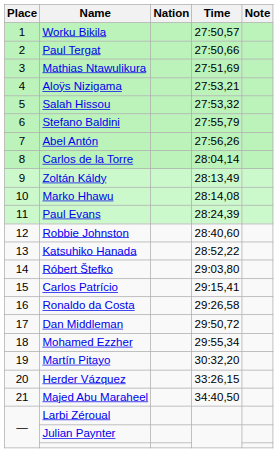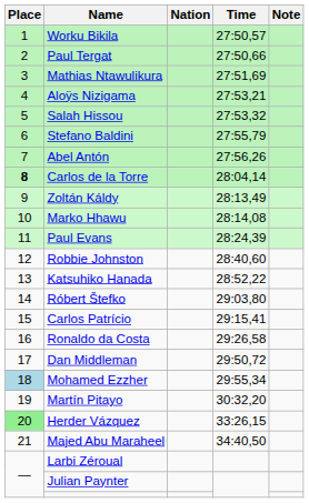Carlos de la Torre | Place: normal -> bold
Mohamed Ezzher | Place: no background -> lightblue background
Herder Vázquez | Place: no background -> lightgreen background
